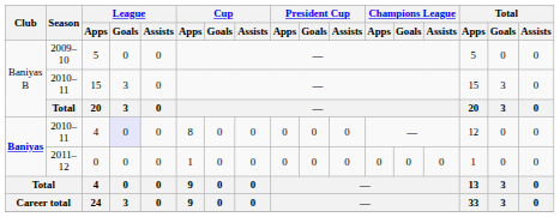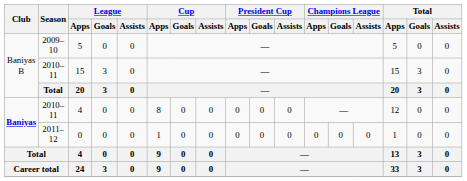2010–11 / 4 | League / Goals: lavender background -> no background
